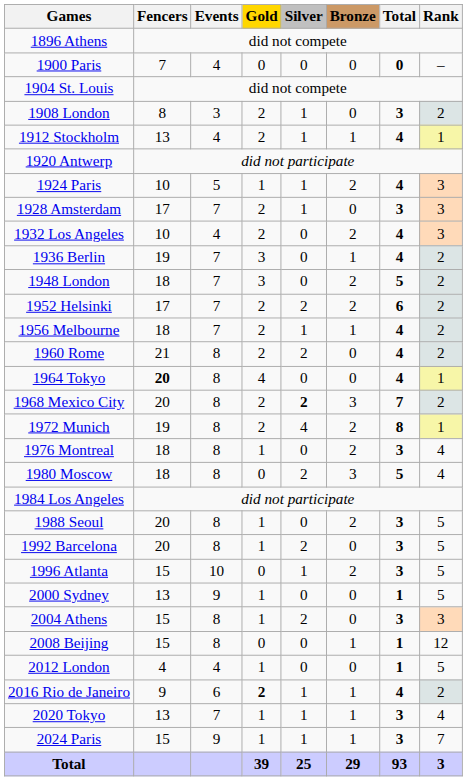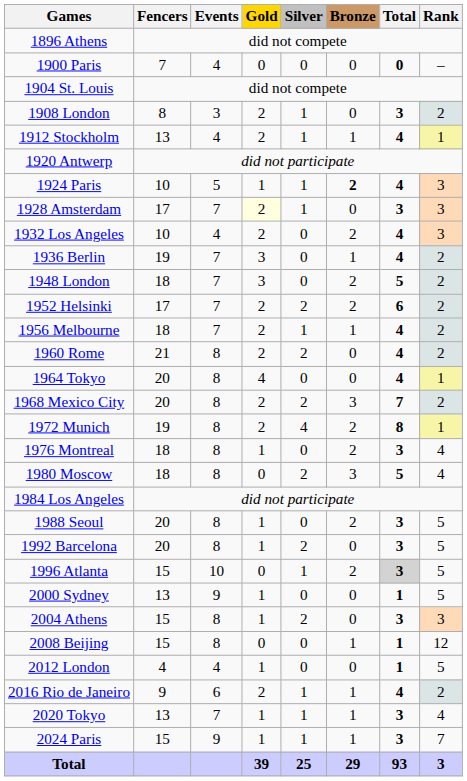1924 Paris | Bronze: normal -> bold
1928 Amsterdam | Gold: no background -> lightyellow background
1964 Tokyo | Fencers: bold -> normal
1968 Mexico City | Silver: bold -> normal
1996 Atlanta | Total: no background -> lightgrey background
2016 Rio de Janeiro | Gold: bold -> normal
